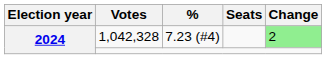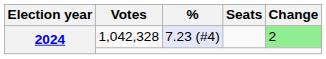1,042,328 | %: no background -> lavender background
